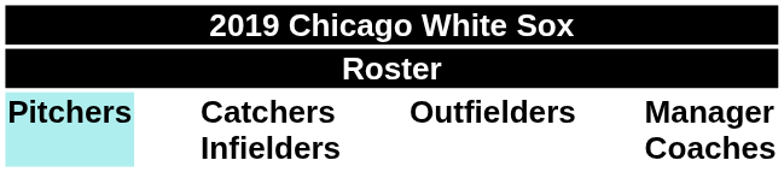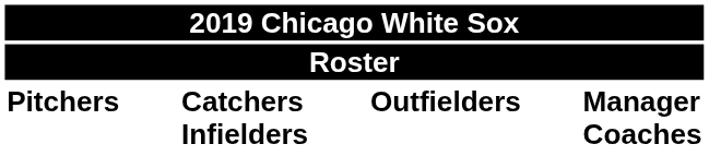Pitchers | column 1: paleturquoise background -> no background
